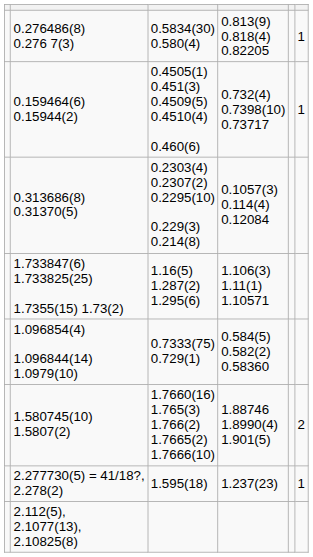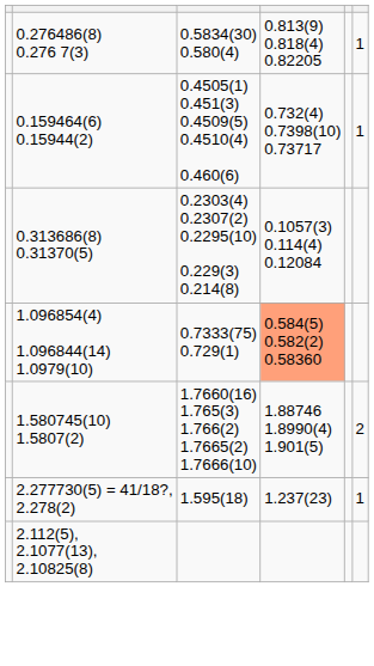- row: 1.733847(6) 1.733825(25) 1.7355(15) 1.73(2) | 1.16(5) 1.287(2) 1.295(6) | 1.106(3) 1.11(1) 1.10571
1.096854(4) 1.096844(14) 1.0979(10) | column 4: no background -> lightsalmon background
